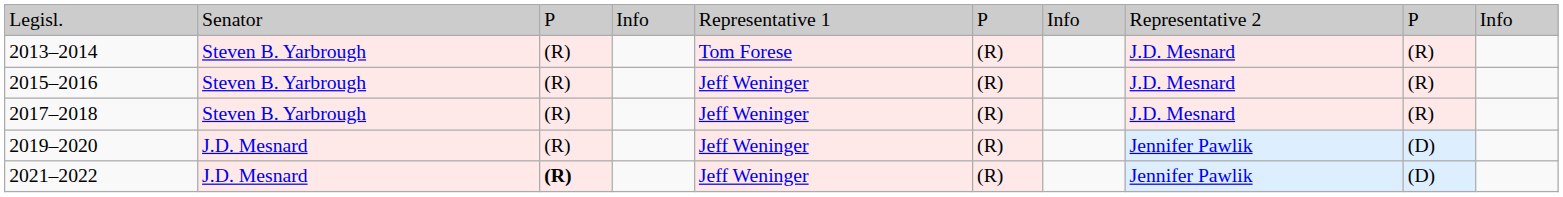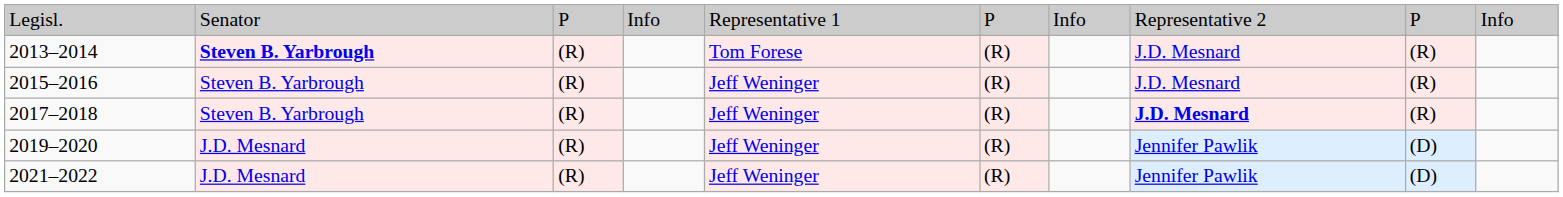2013–2014 | column 2: normal -> bold
2017–2018 | column 8: normal -> bold
2021–2022 | column 3: bold -> normal
